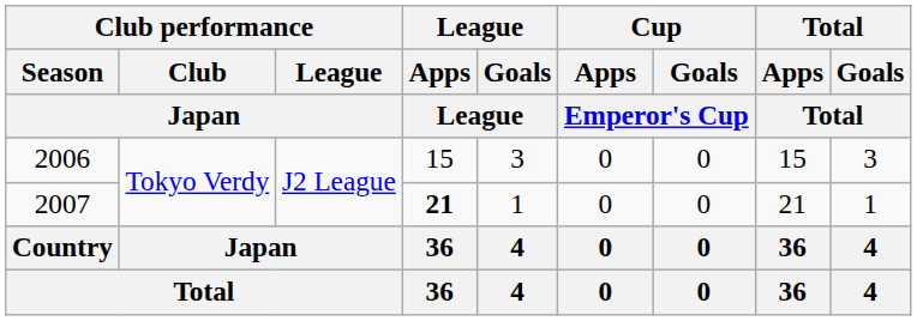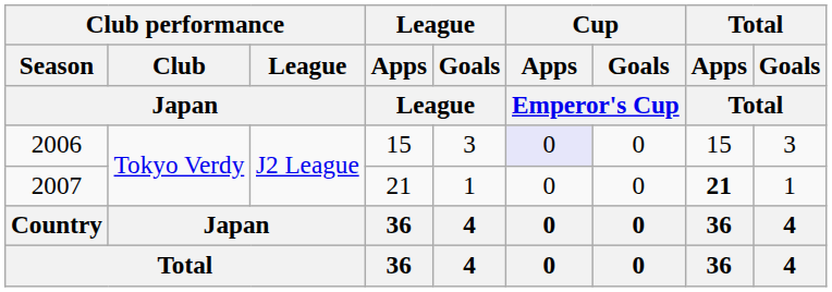2006 | Cup / Apps / Emperor's Cup: no background -> lavender background
2007 | League / Apps / League: bold -> normal
2007 | Total / Apps / Total: normal -> bold
